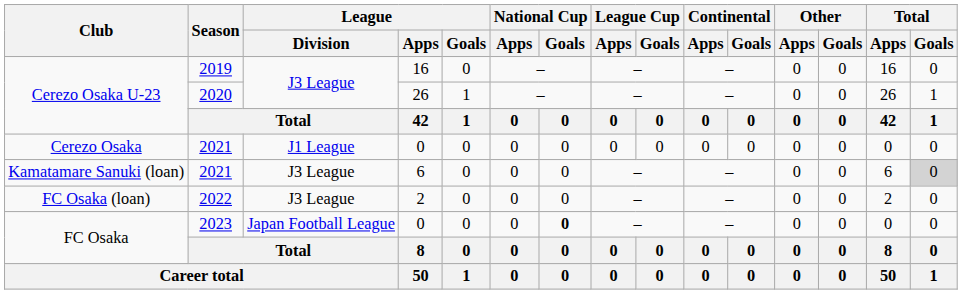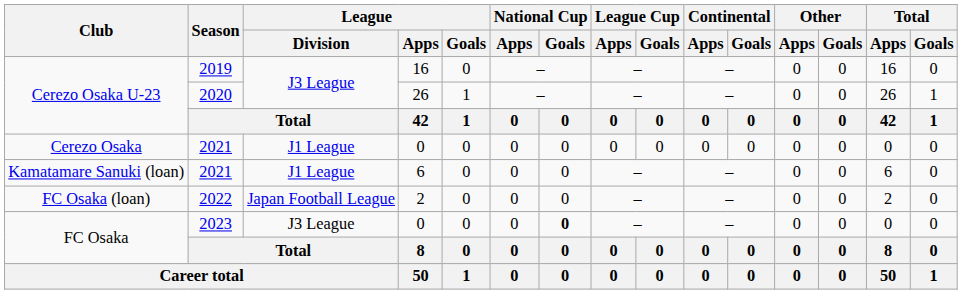Kamatamare Sanuki (loan) | League / Division: J3 League -> J1 League
Kamatamare Sanuki (loan) | Total / Goals: lightgrey background -> no background
FC Osaka (loan) | League / Division: J3 League -> Japan Football League
FC Osaka / 2023 | League / Division: Japan Football League -> J3 League
